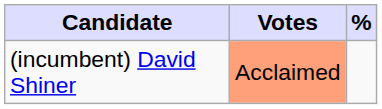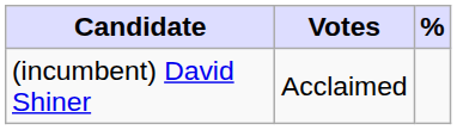(incumbent) David Shiner | Votes: lightsalmon background -> no background
